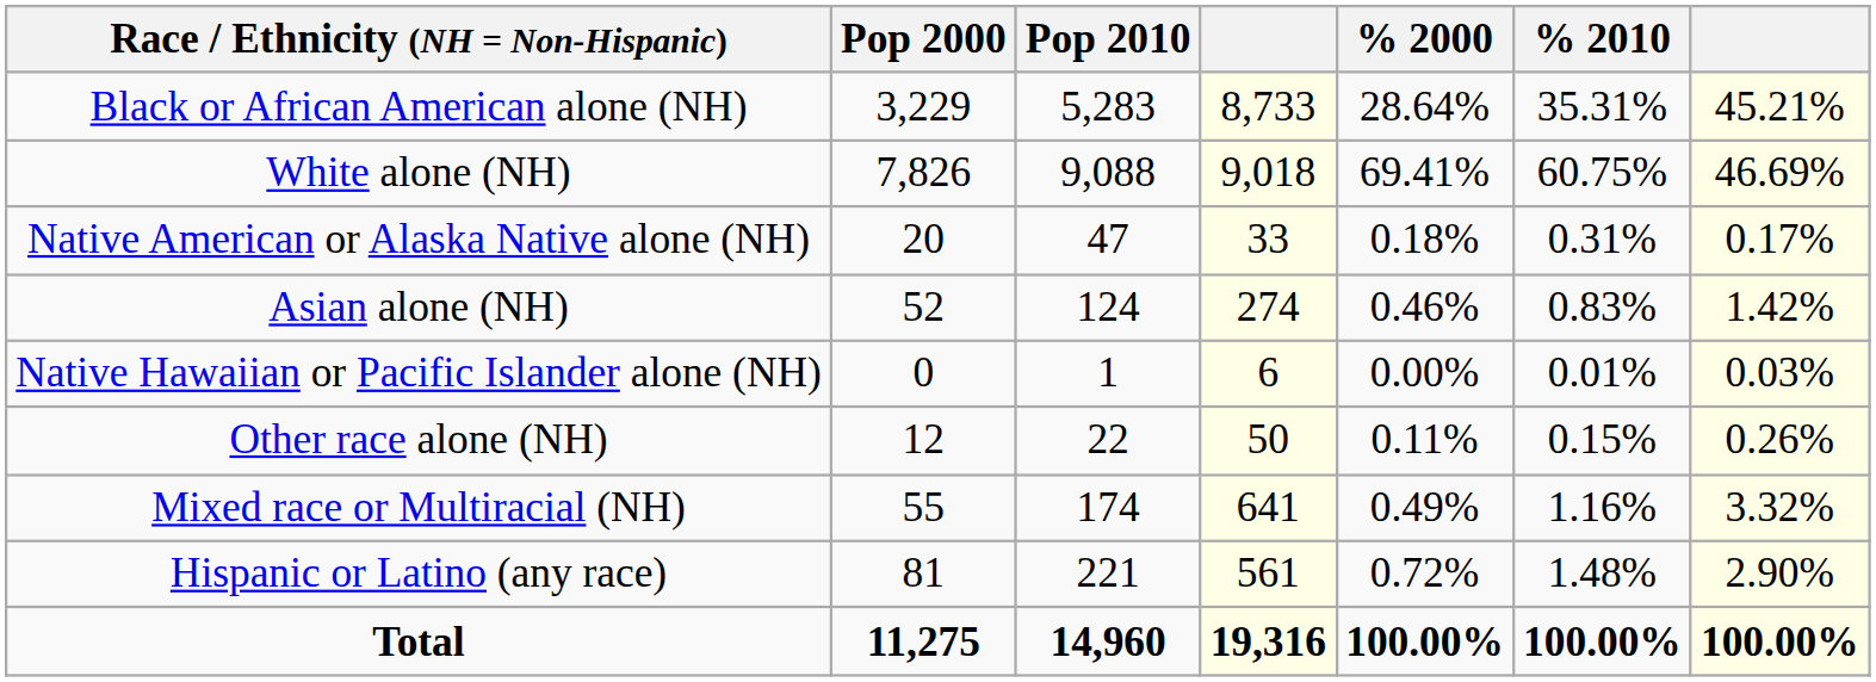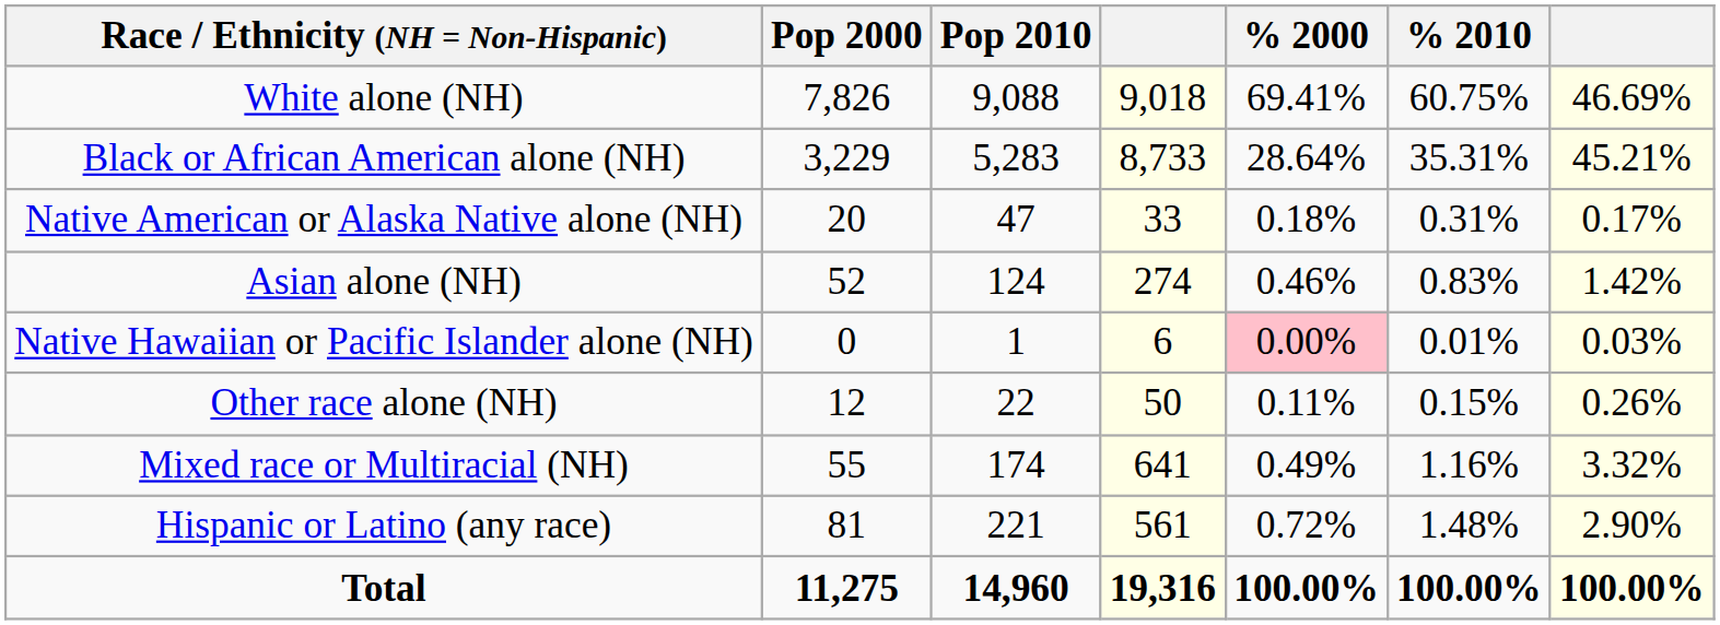rows swapped: White alone (NH) <-> Black or African American alone (NH)
Native Hawaiian or Pacific Islander alone (NH) | % 2000: no background -> pink background
